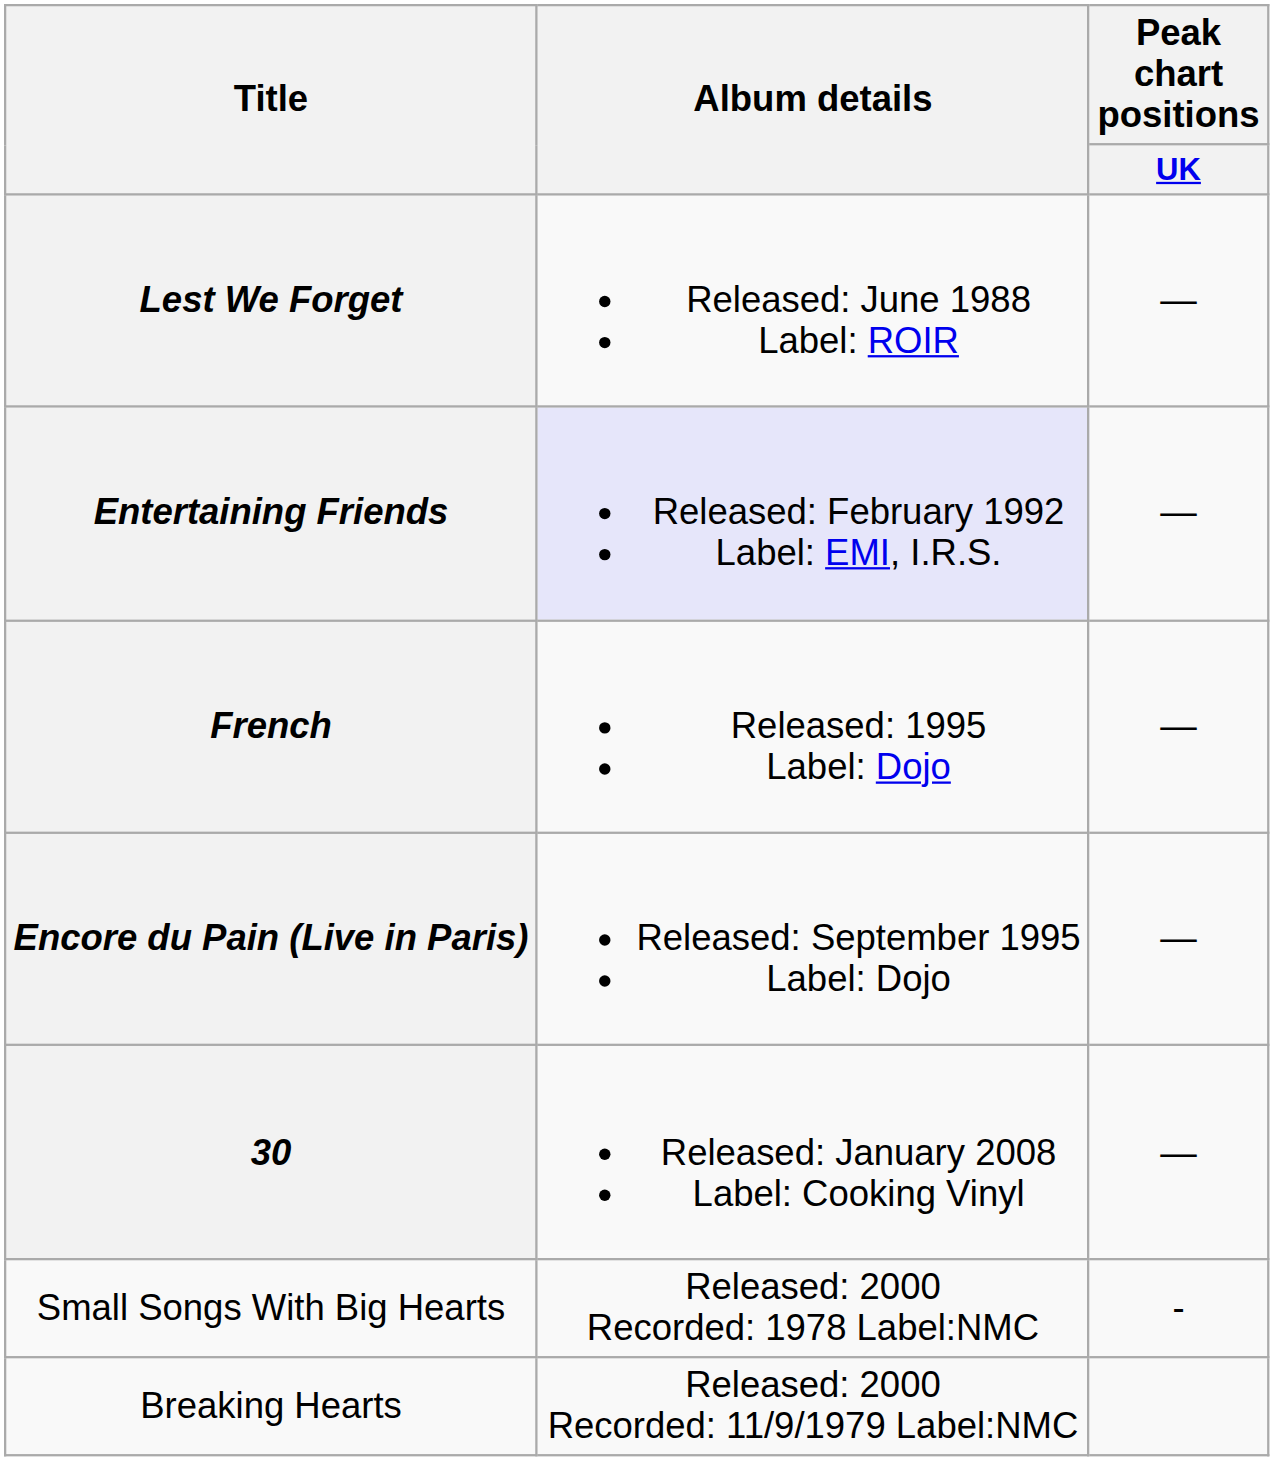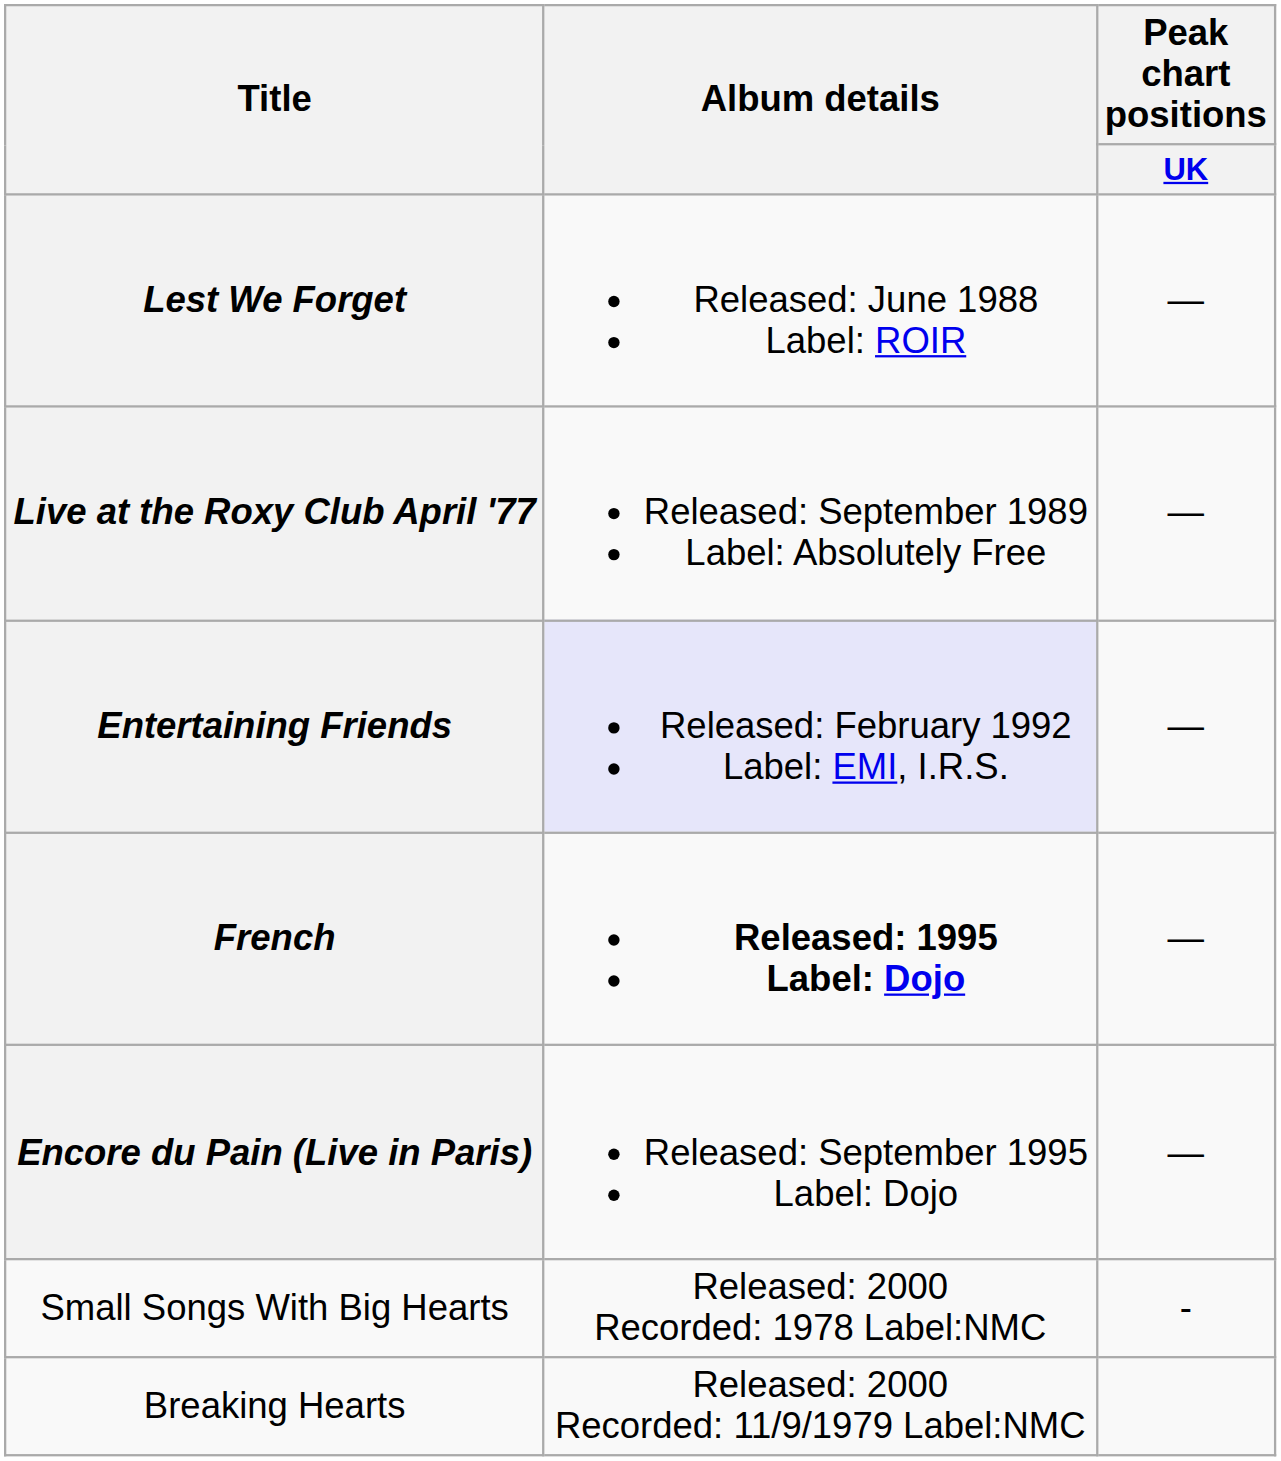+ row: Live at the Roxy Club April '77 | Released: September 1989 Label: Absolutely Free | —
French | Album details: normal -> bold
- row: 30 | Released: January 2008 Label: Cooking Vinyl | —
